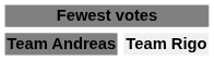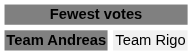Team Andreas | column 2: bold -> normal
